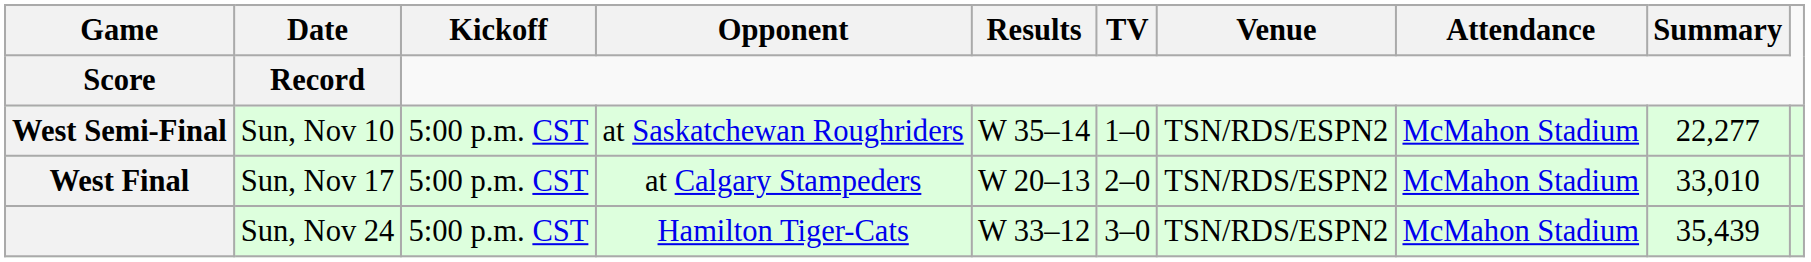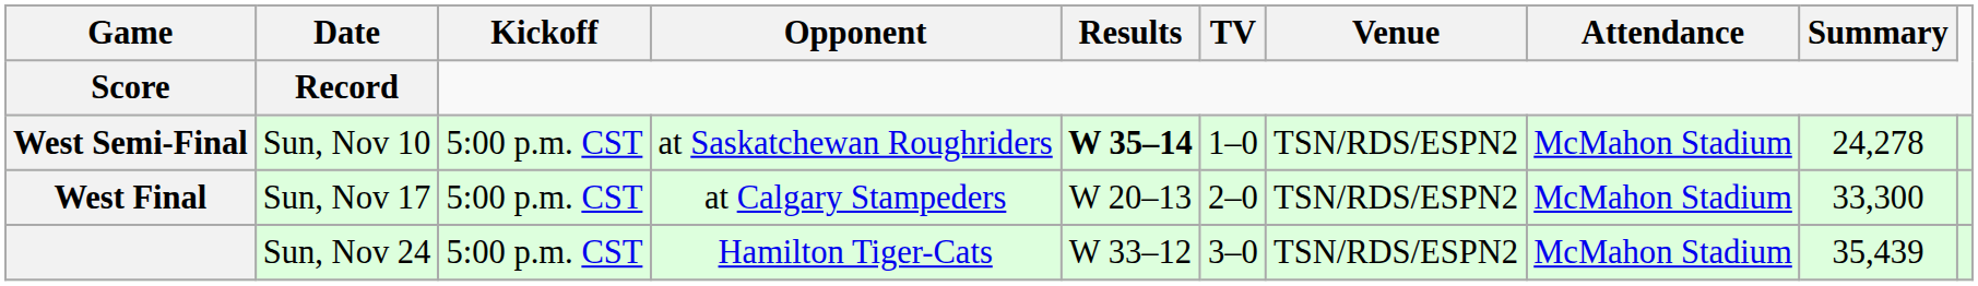West Semi-Final | Results: normal -> bold
West Semi-Final | Summary: 22,277 -> 24,278
West Final | Summary: 33,010 -> 33,300
